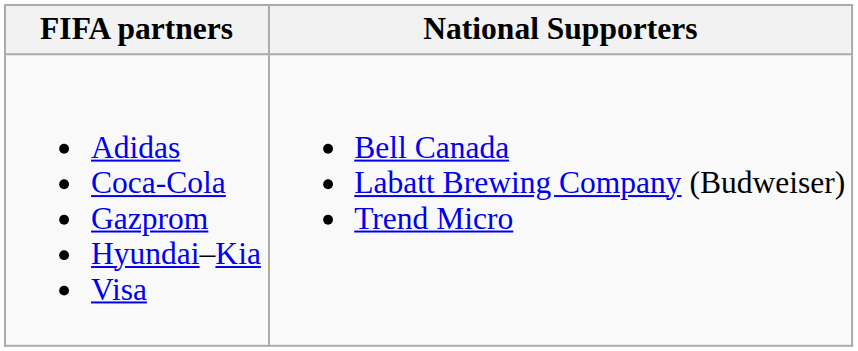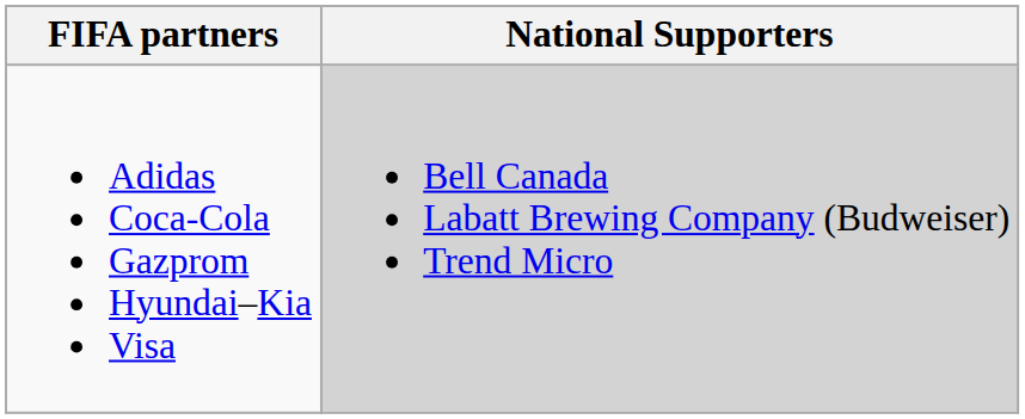Adidas Coca-Cola Gazprom Hyundai–Kia Visa | National Supporters: no background -> lightgrey background
